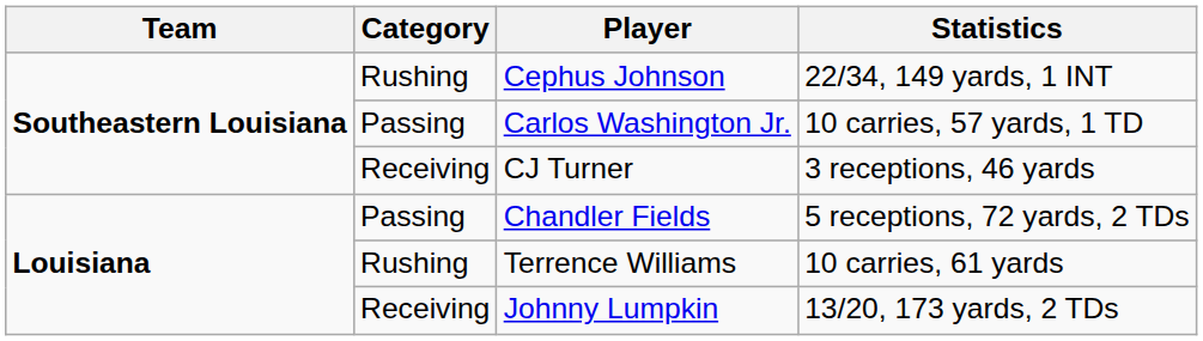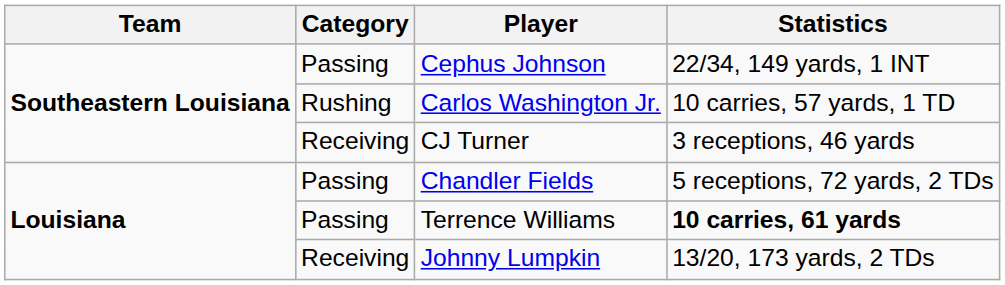Cephus Johnson | Category: Rushing -> Passing
Carlos Washington Jr. | Category: Passing -> Rushing
Terrence Williams | Category: Rushing -> Passing
Terrence Williams | Statistics: normal -> bold
